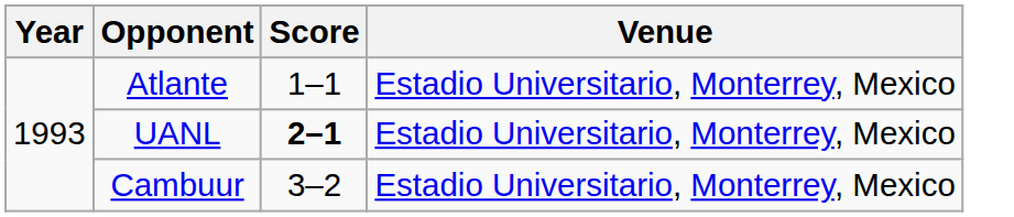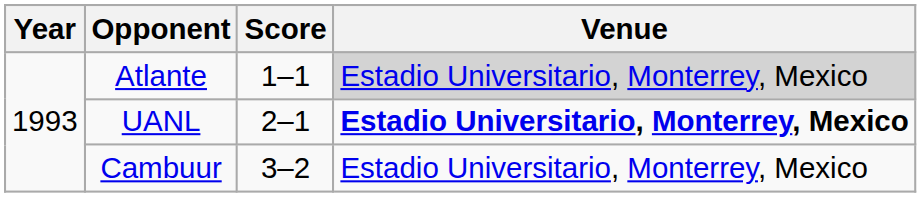Atlante | Venue: no background -> lightgrey background
UANL | Score: bold -> normal
UANL | Venue: normal -> bold
